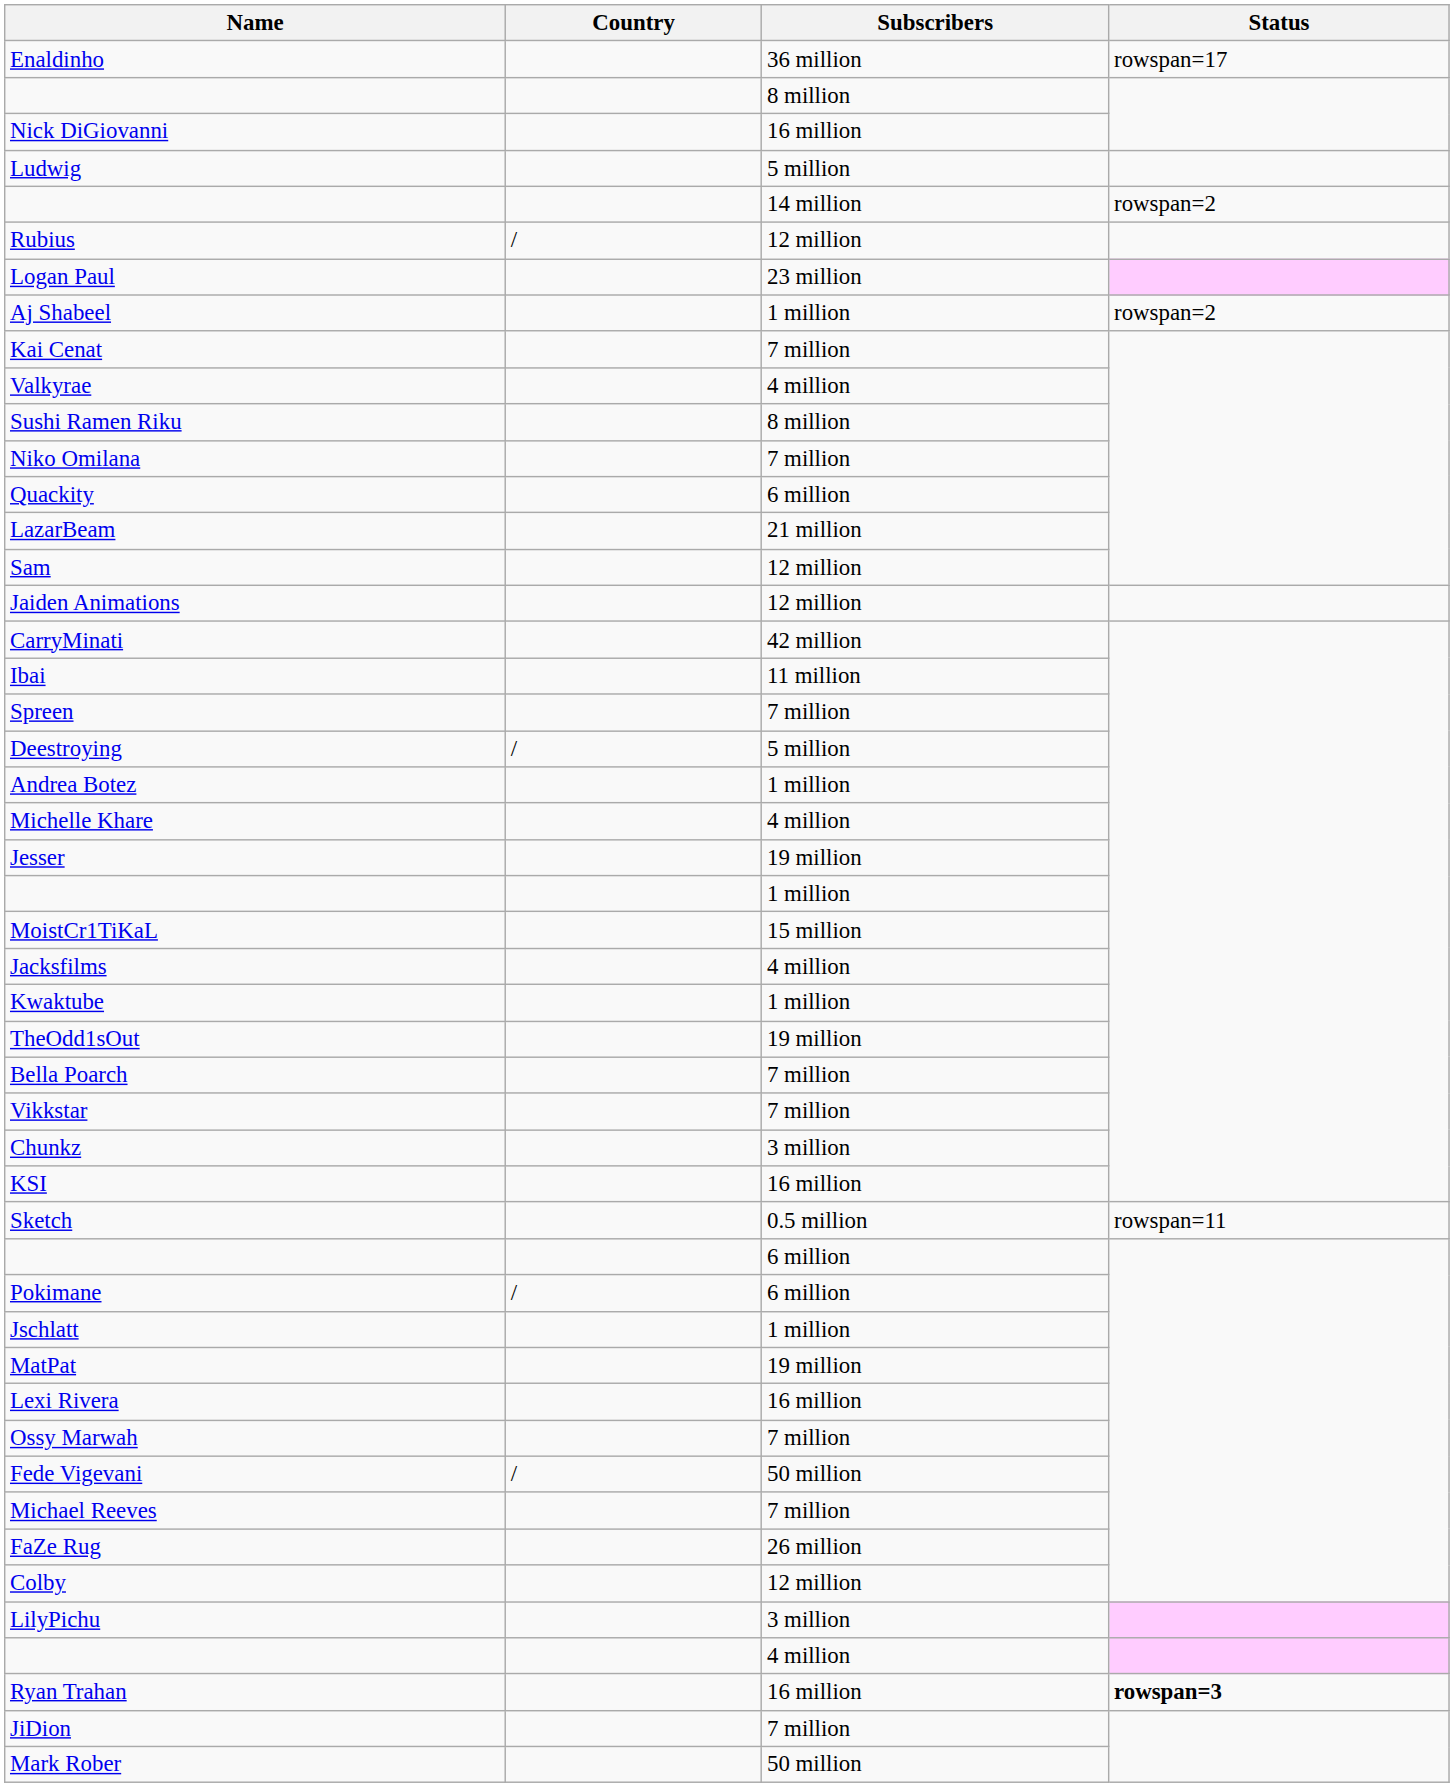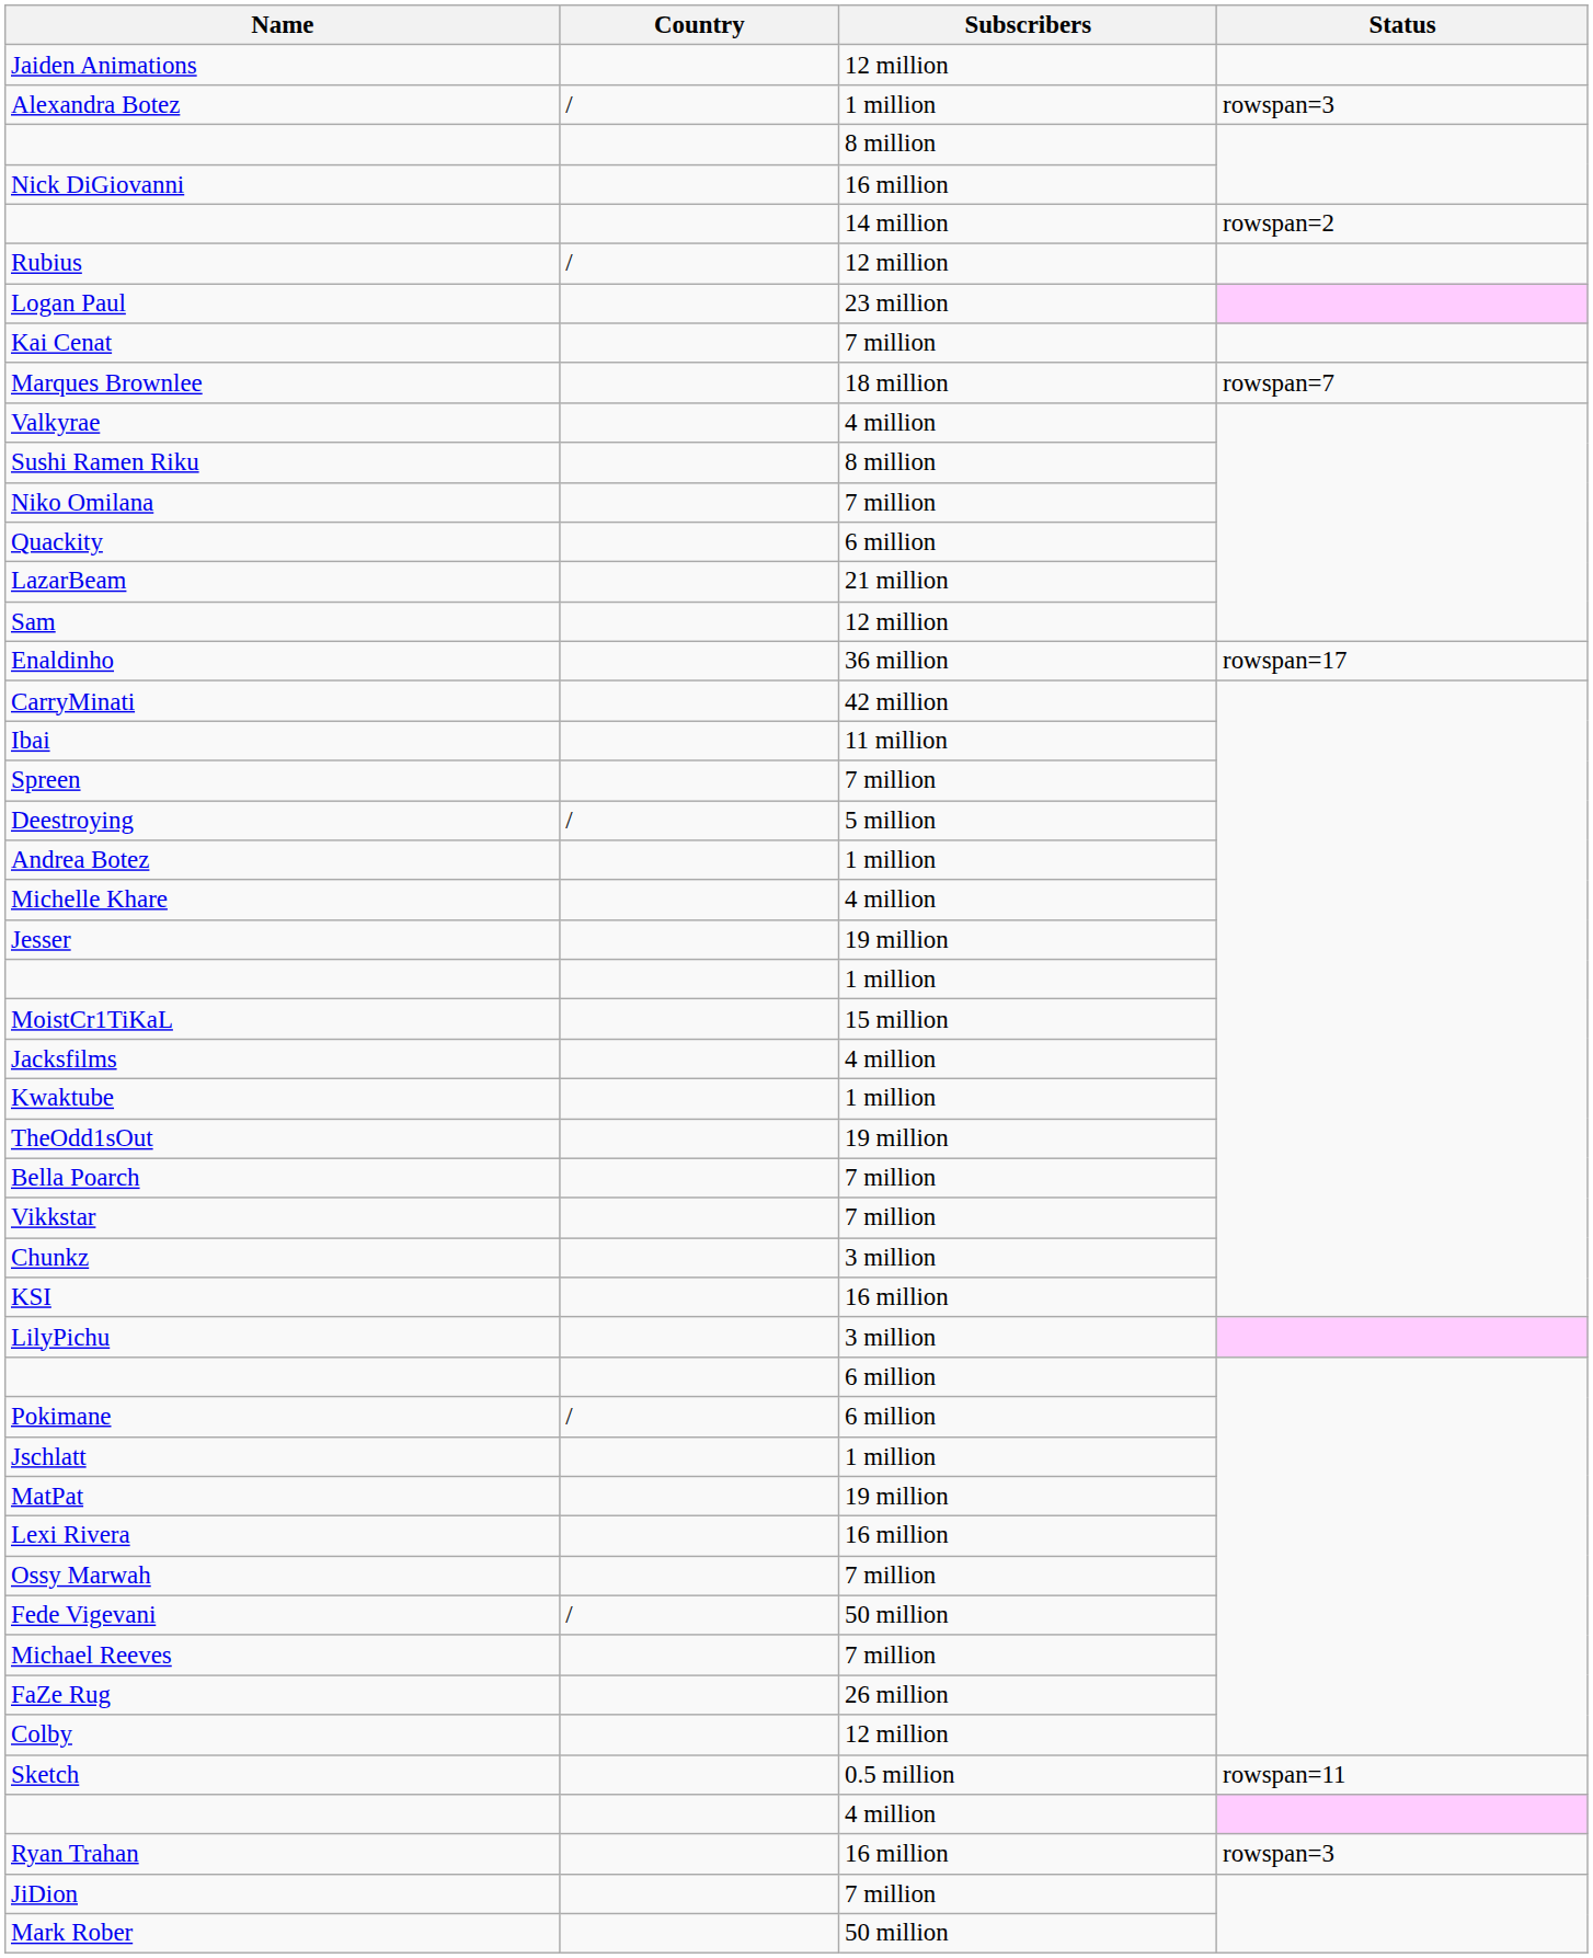rows swapped: Jaiden Animations <-> Enaldinho
+ row: Alexandra Botez | / | 1 million | rowspan=3
- row: Ludwig | 5 million
- row: Aj Shabeel | 1 million | rowspan=2
+ row: Marques Brownlee | 18 million | rowspan=7
rows swapped: Sketch <-> LilyPichu
Ryan Trahan | Status: bold -> normal
